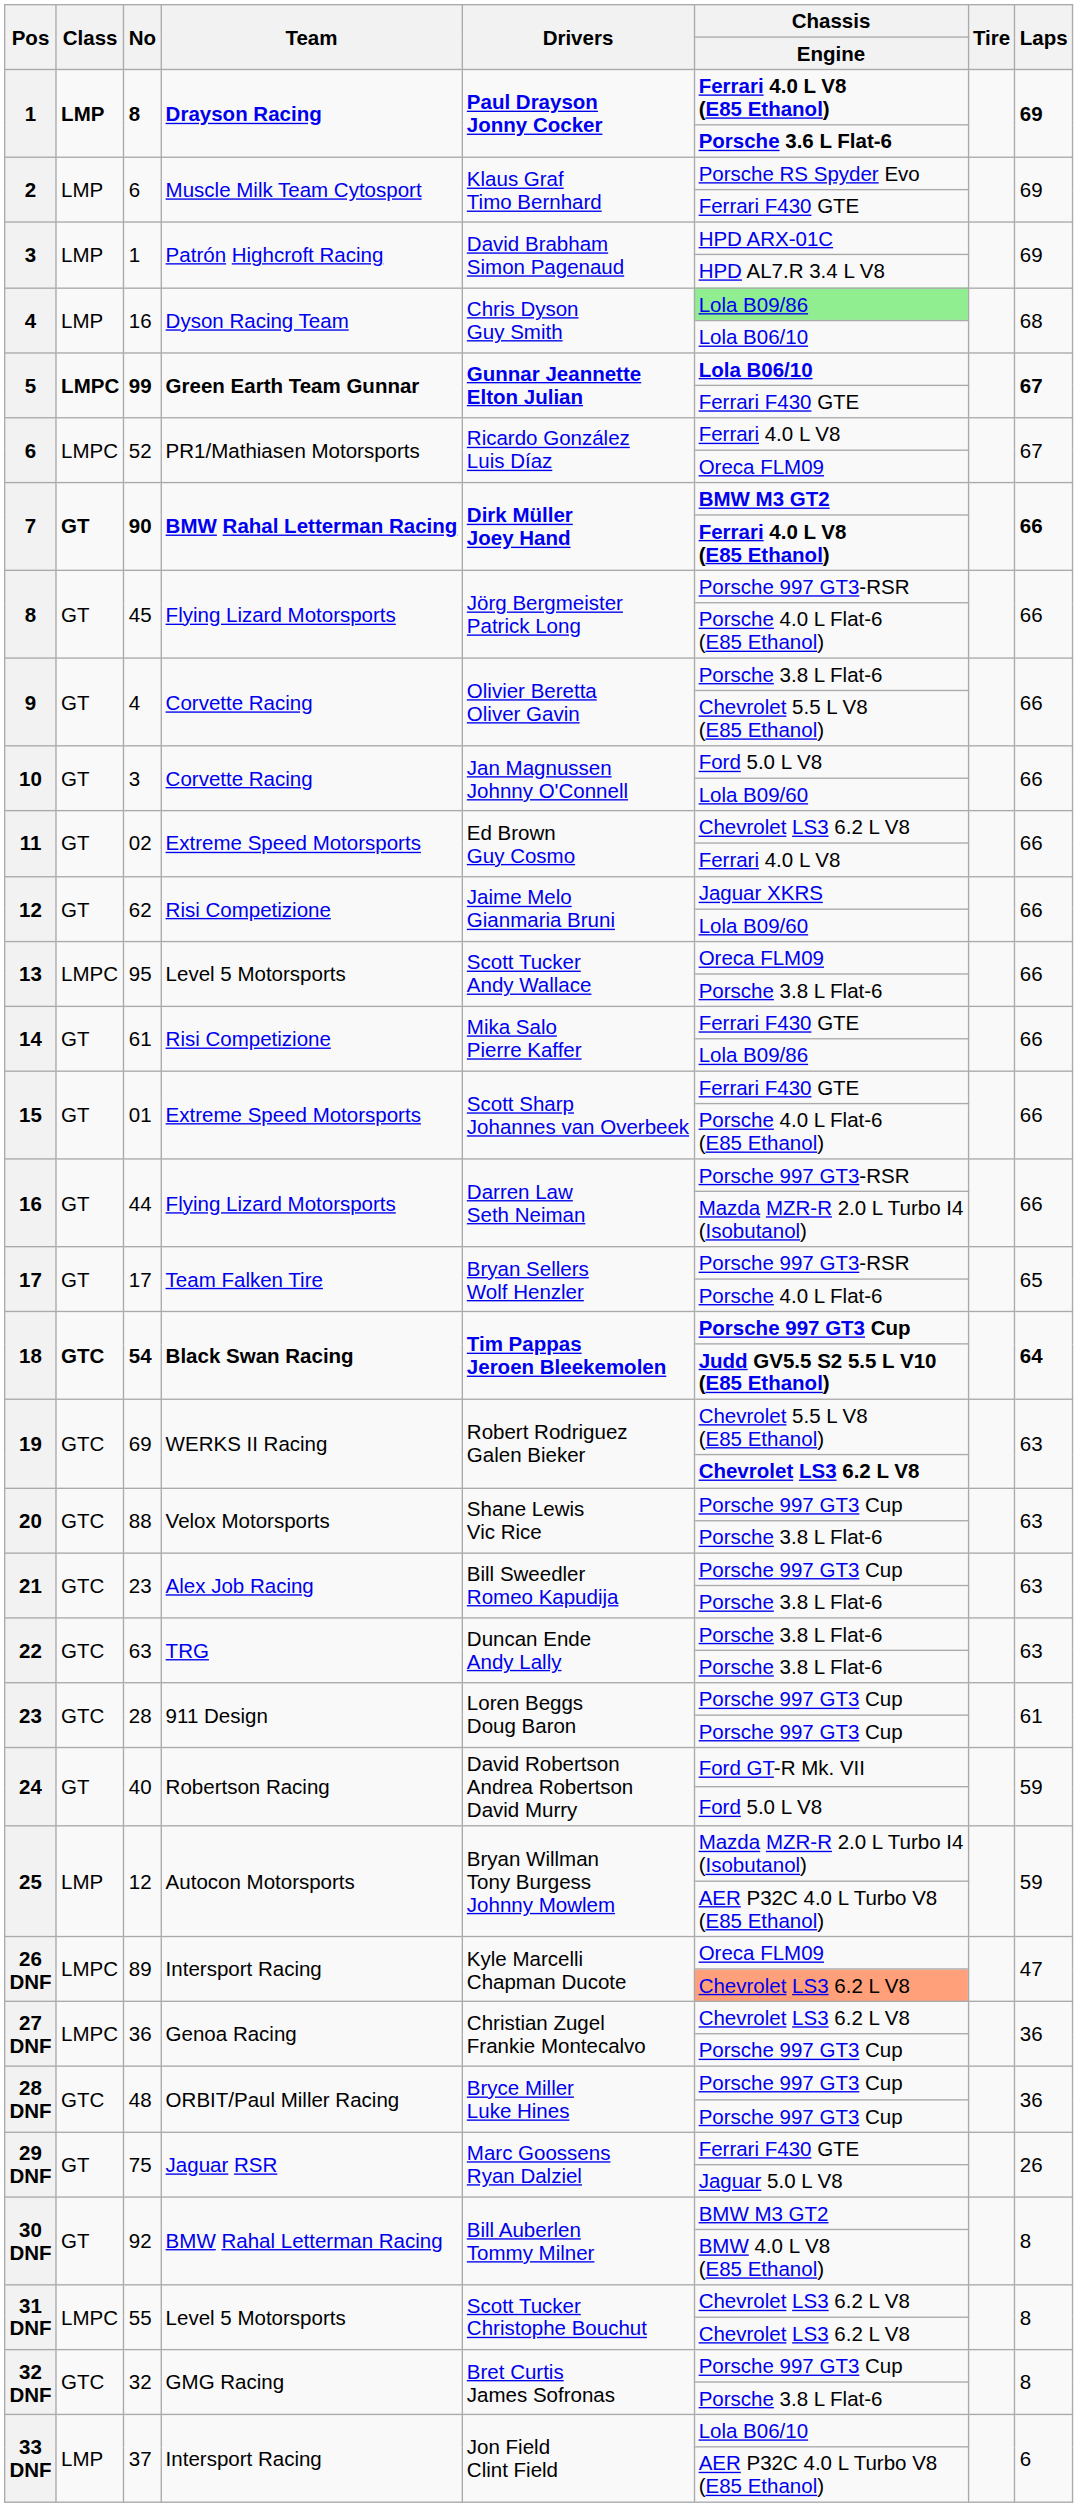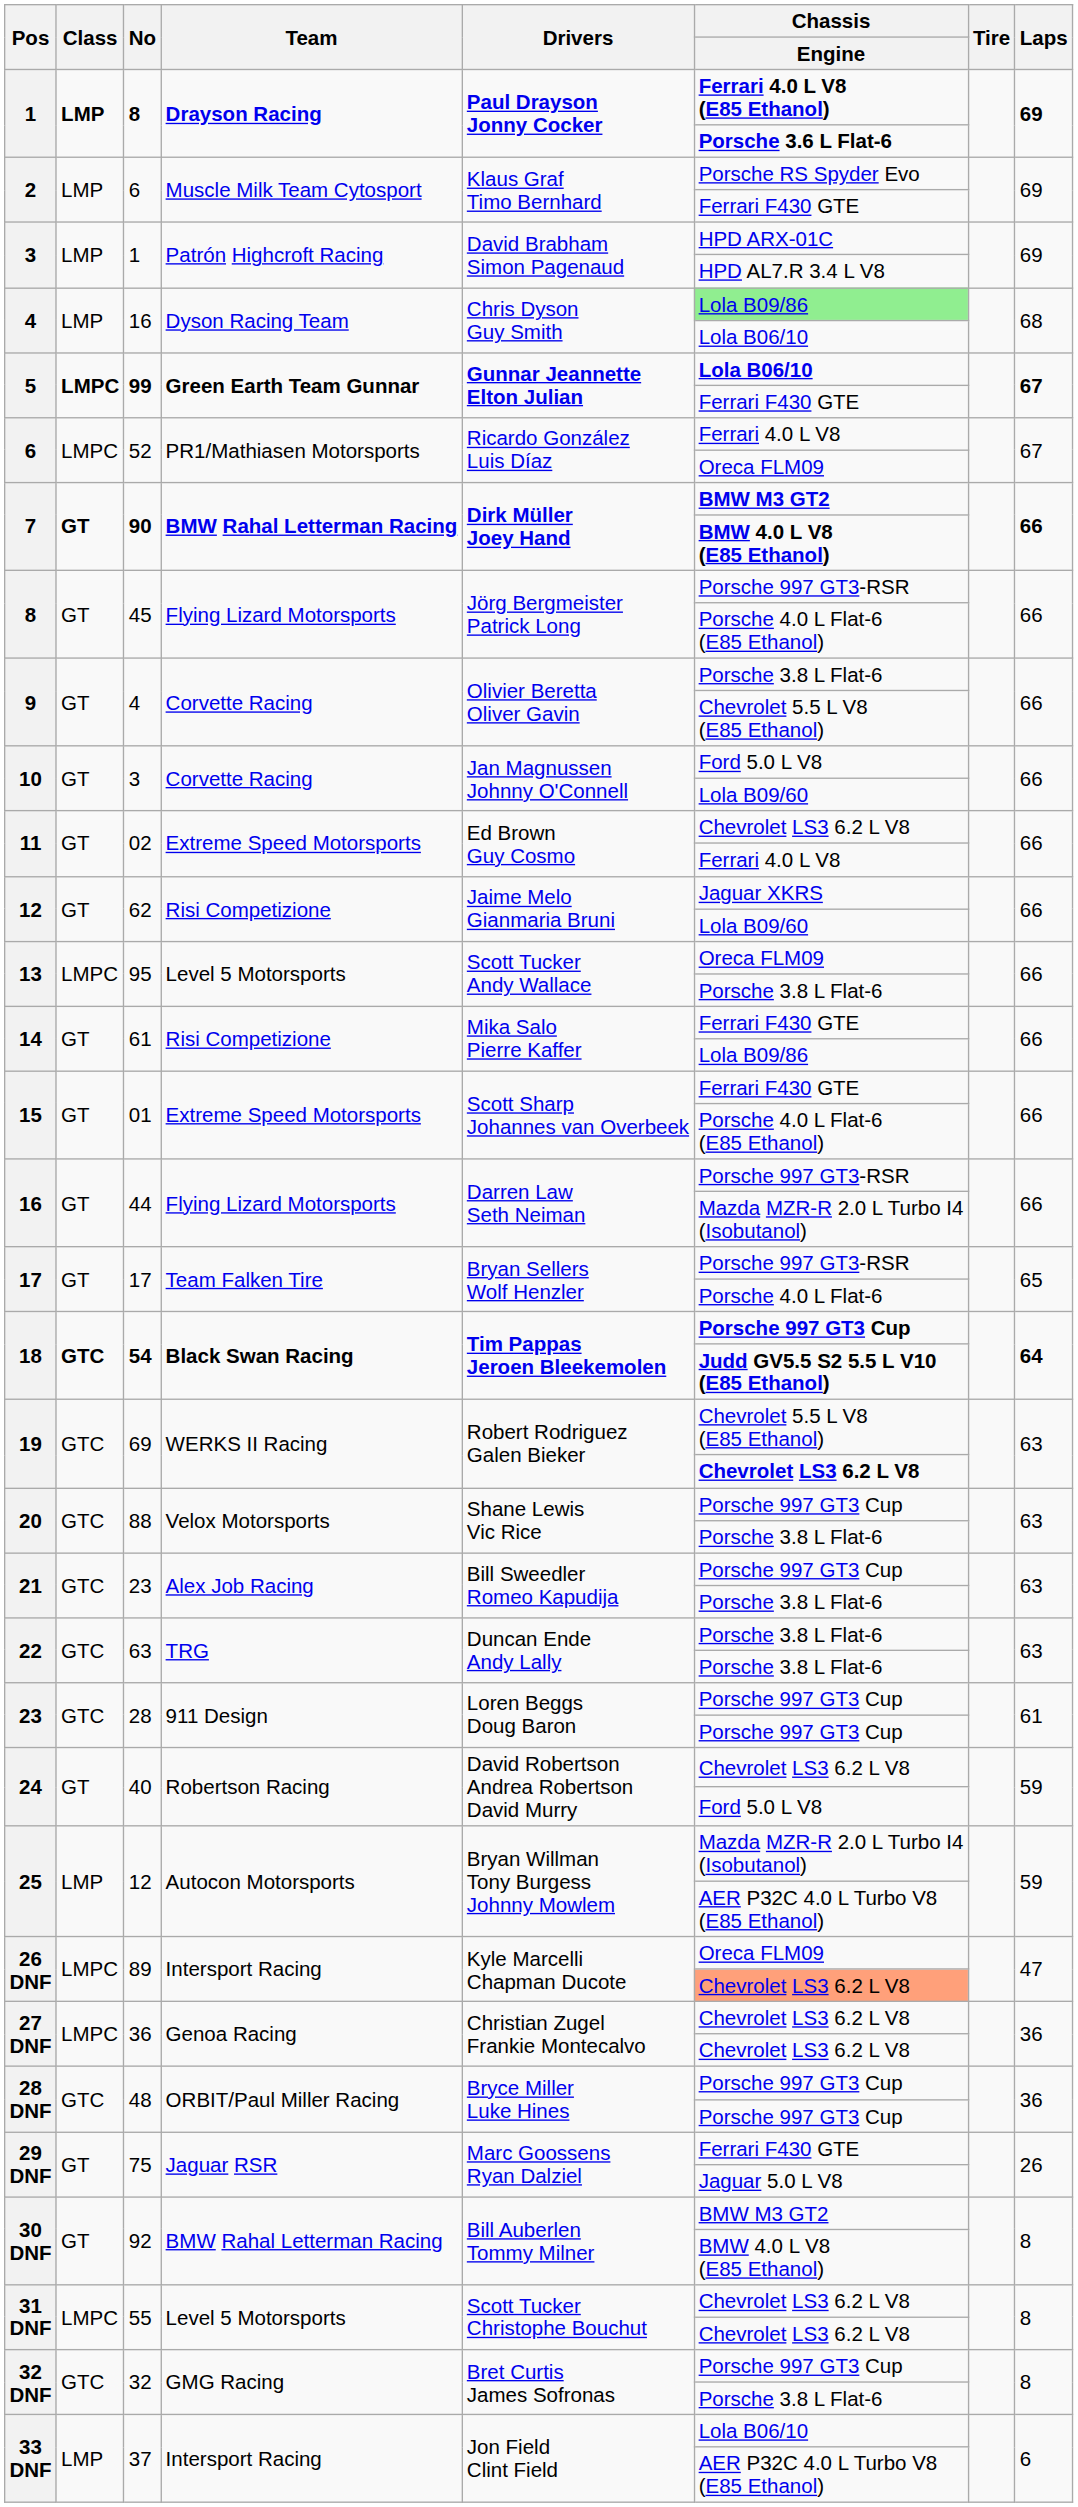row 16 | Chassis / Engine: Ferrari 4.0 L V8 (E85 Ethanol) -> BMW 4.0 L V8 (E85 Ethanol)
row 49 | Chassis / Engine: Ford GT-R Mk. VII -> Chevrolet LS3 6.2 L V8
row 56 | Chassis / Engine: Porsche 997 GT3 Cup -> Chevrolet LS3 6.2 L V8
